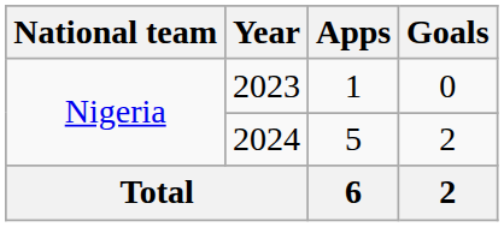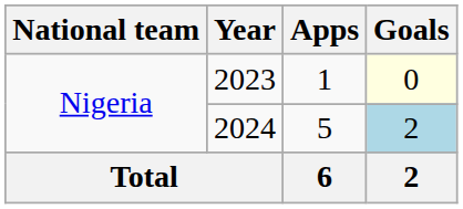2023 | Goals: no background -> lightyellow background
2024 | Goals: no background -> lightblue background
